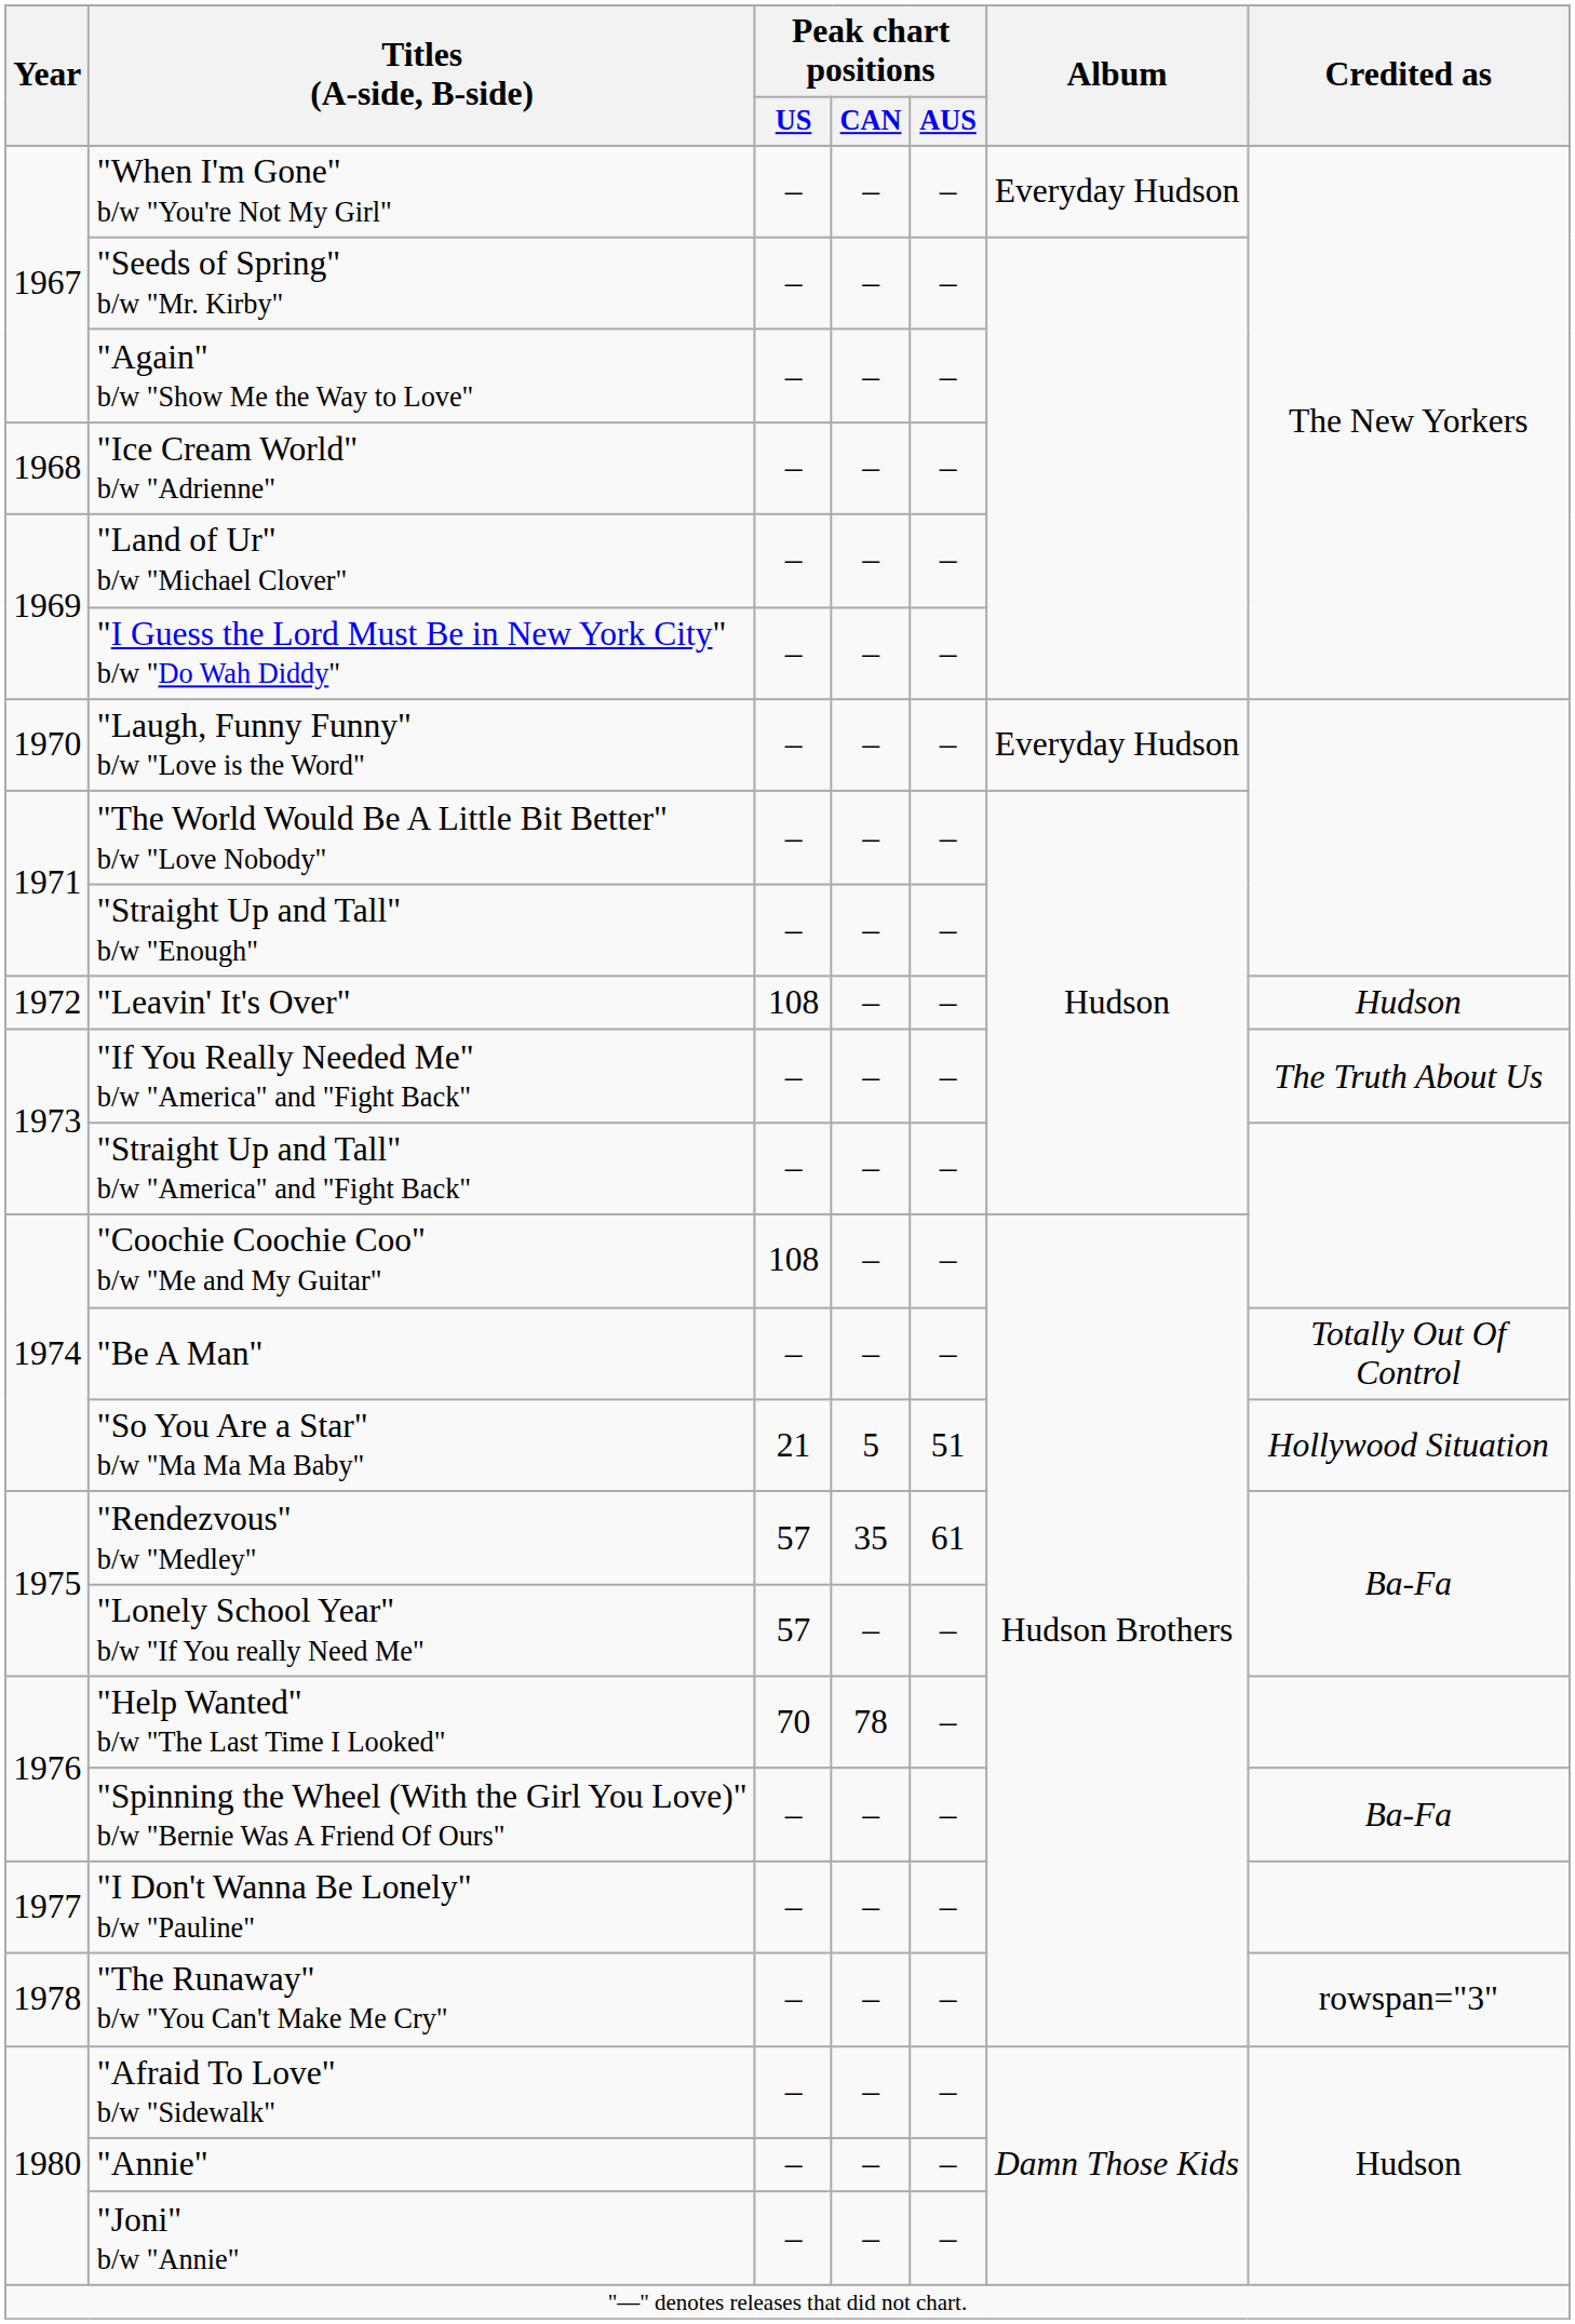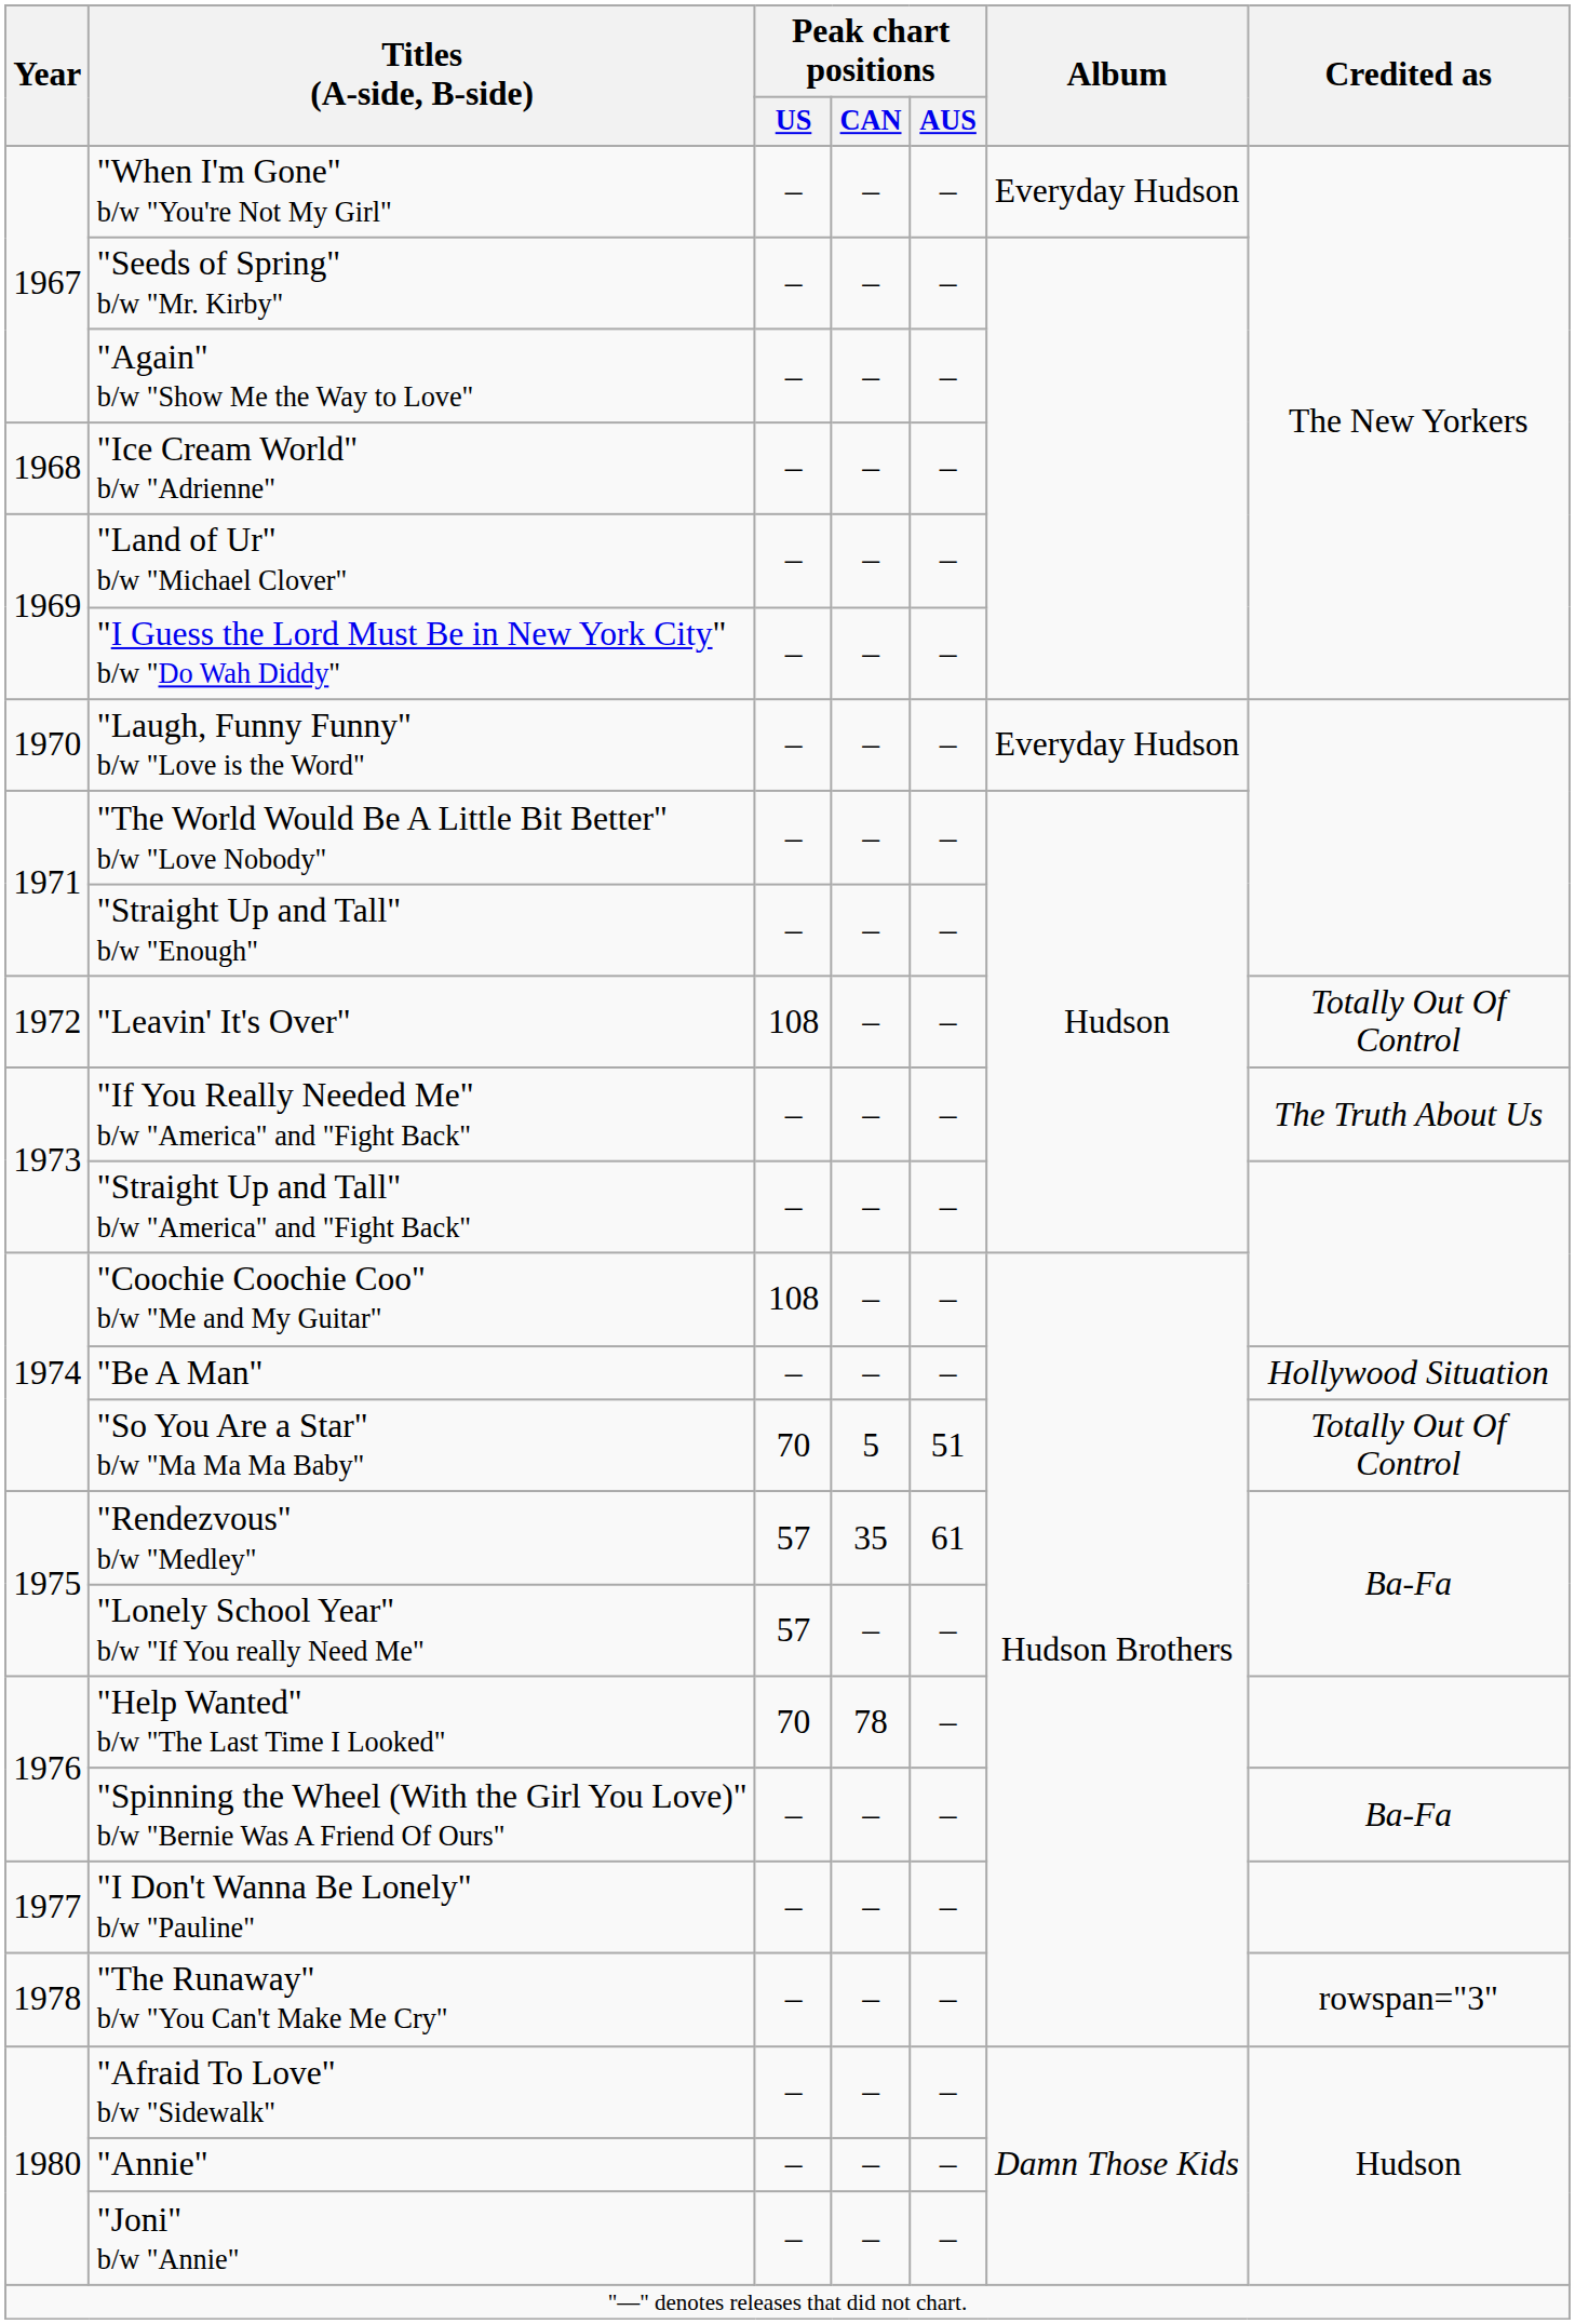"Leavin' It's Over" | Credited as: Hudson -> Totally Out Of Control
"Be A Man" | Credited as: Totally Out Of Control -> Hollywood Situation
"So You Are a Star" b/w "Ma Ma Ma Baby" | Peak chart positions / US: 21 -> 70
"So You Are a Star" b/w "Ma Ma Ma Baby" | Credited as: Hollywood Situation -> Totally Out Of Control
